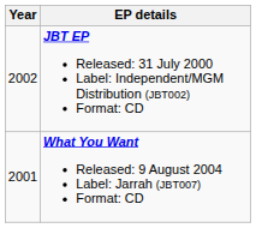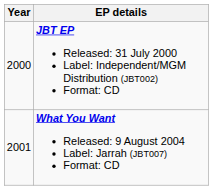row 2 | Year: 2002 -> 2000
